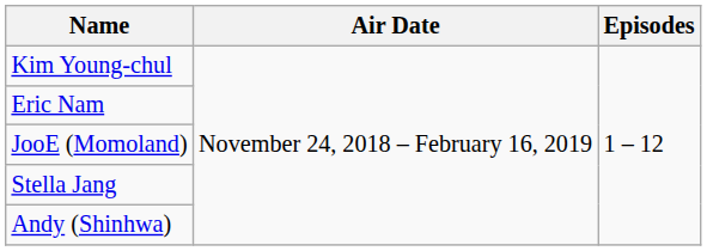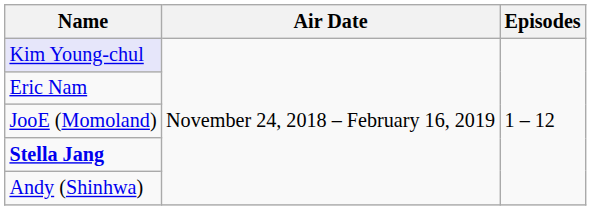Kim Young-chul | Name: no background -> lavender background
Stella Jang | Name: normal -> bold
